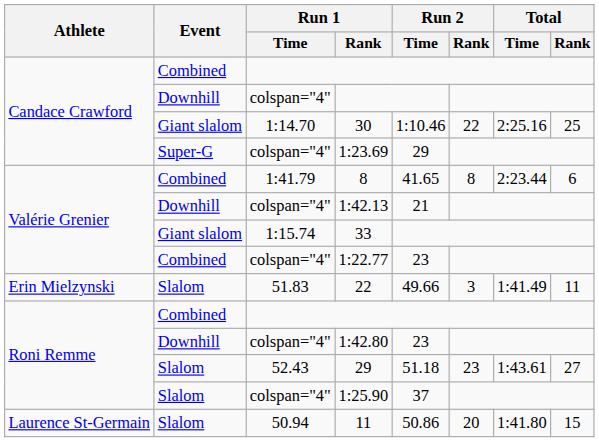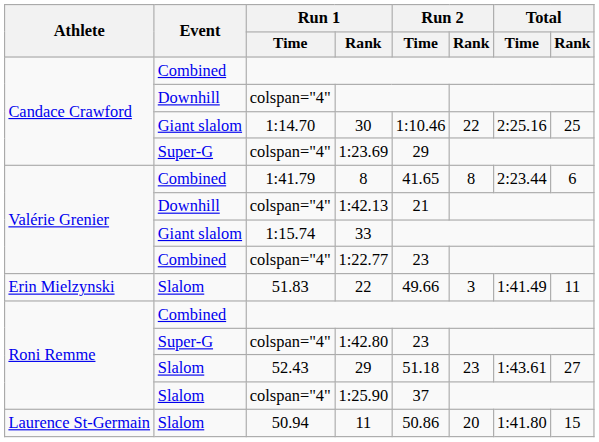1:42.80 | Event: Downhill -> Super-G
